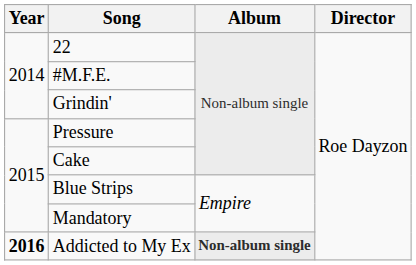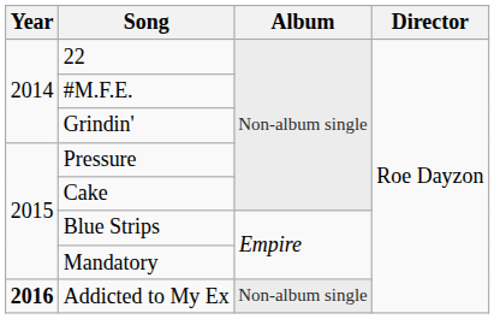Addicted to My Ex | Album: bold -> normal
